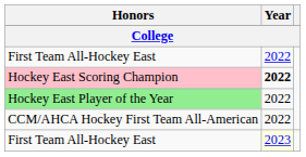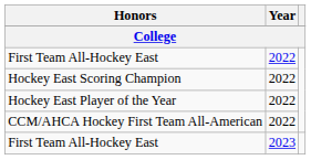Hockey East Scoring Champion | Honors: pink background -> no background
Hockey East Scoring Champion | Year: bold -> normal
Hockey East Player of the Year | Honors: lightgreen background -> no background
First Team All-Hockey East / 2023 | Year: lightyellow background -> no background
